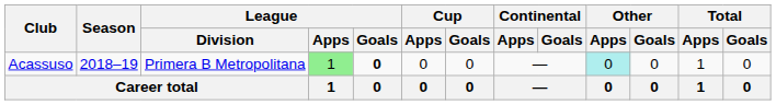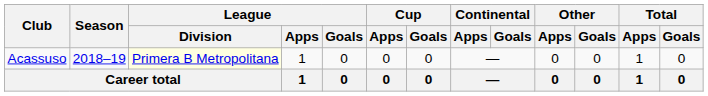Acassuso | League / Division: no background -> lightyellow background
Acassuso | League / Apps: lightgreen background -> no background
Acassuso | League / Goals: bold -> normal
Acassuso | Other / Apps: paleturquoise background -> no background
